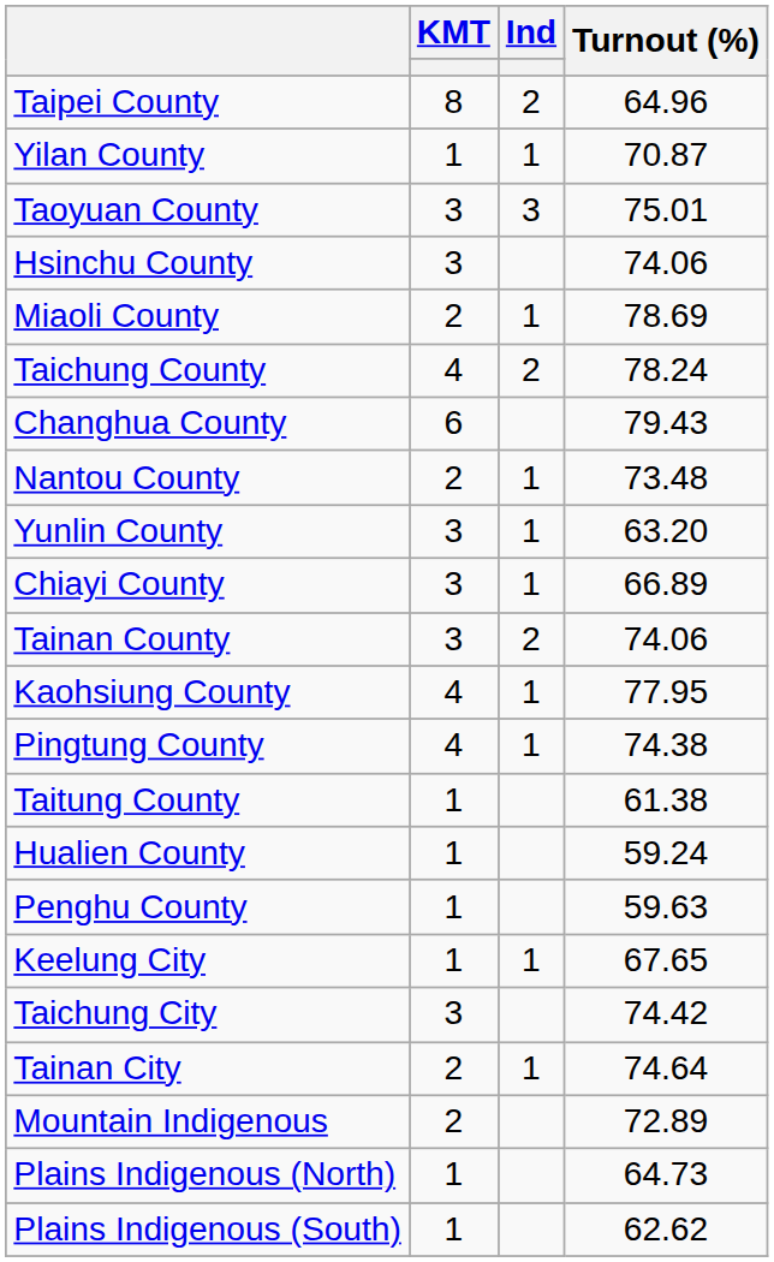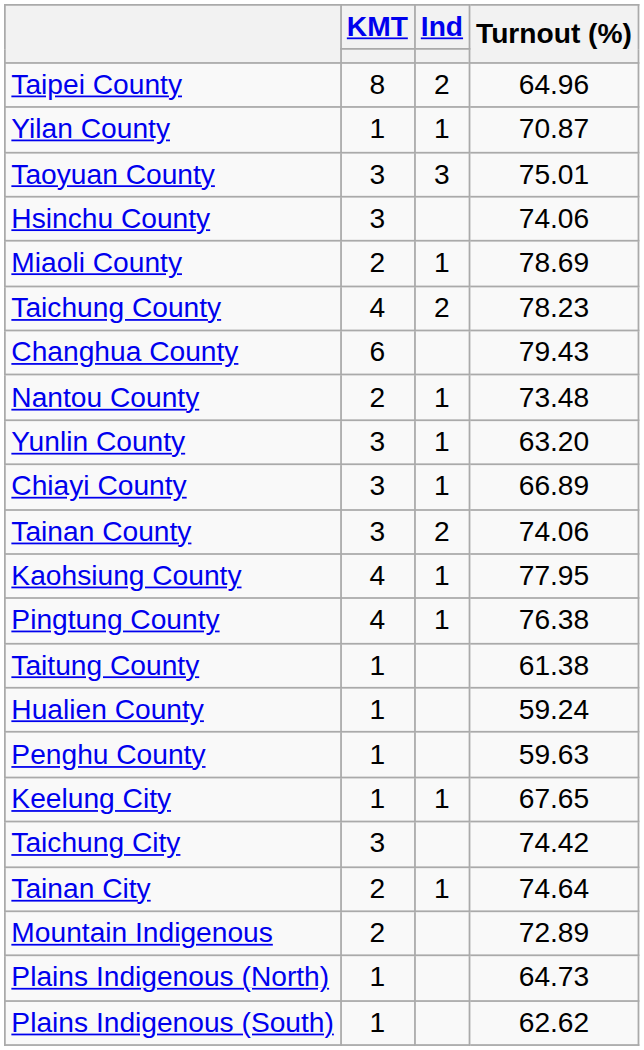Taichung County | Turnout (%): 78.24 -> 78.23
Pingtung County | Turnout (%): 74.38 -> 76.38
